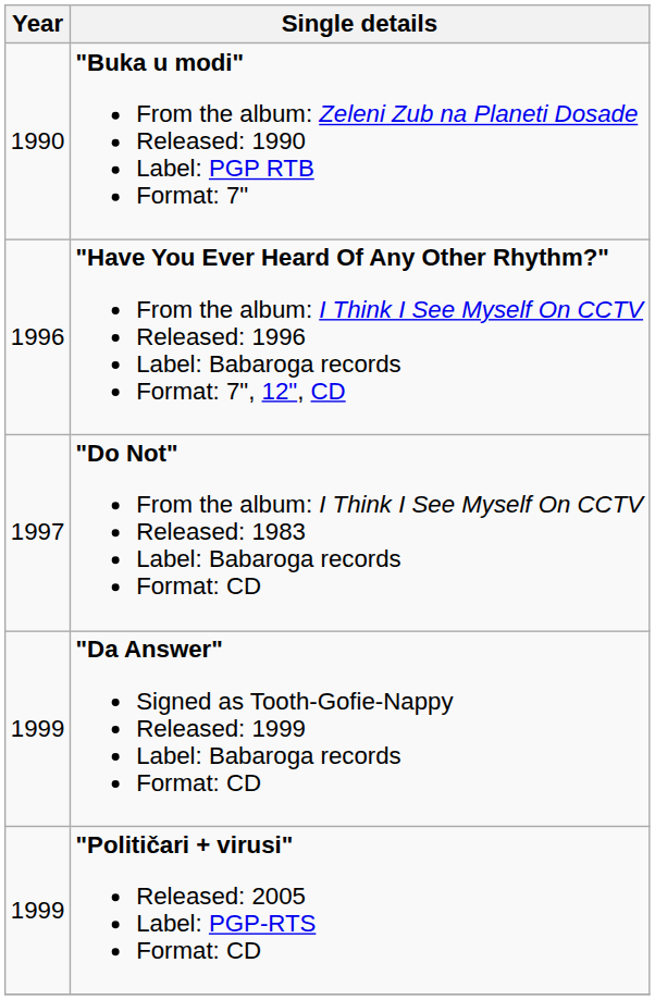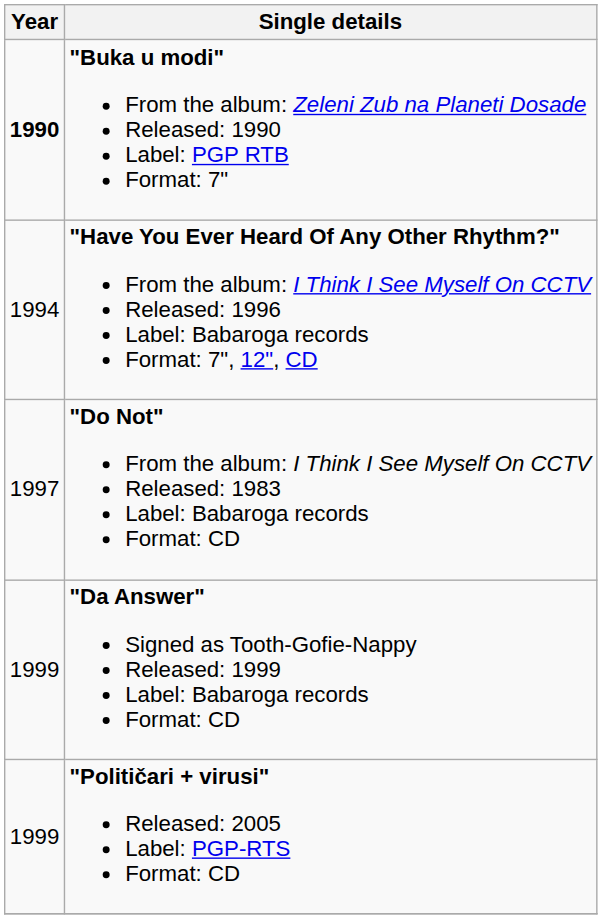row 2 | Year: normal -> bold
row 3 | Year: 1996 -> 1994
